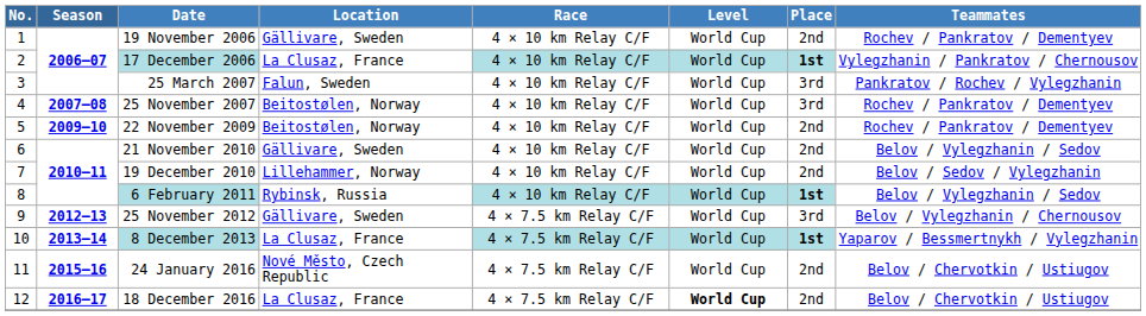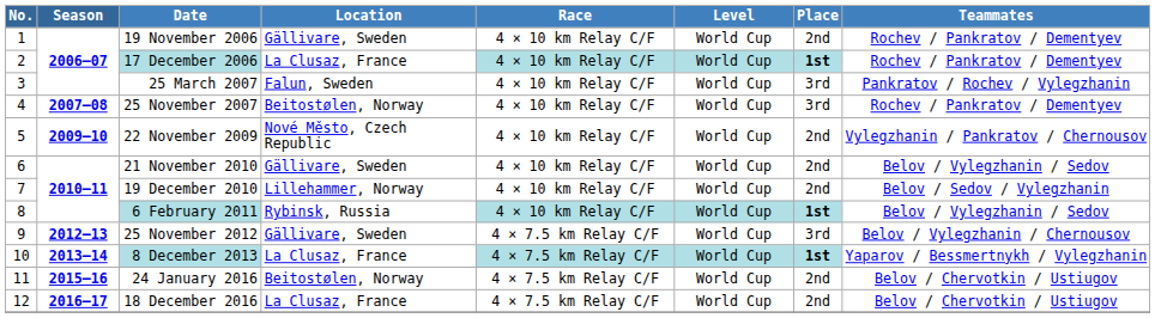17 December 2006 | Teammates: Vylegzhanin / Pankratov / Chernousov -> Rochev / Pankratov / Dementyev
22 November 2009 | Location: Beitostølen, Norway -> Nové Město, Czech Republic
22 November 2009 | Teammates: Rochev / Pankratov / Dementyev -> Vylegzhanin / Pankratov / Chernousov
24 January 2016 | Location: Nové Město, Czech Republic -> Beitostølen, Norway
18 December 2016 | Level: bold -> normal
